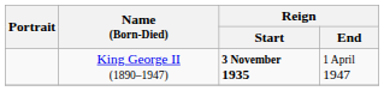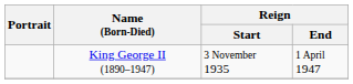King George II (1890–1947) | Reign / Start: bold -> normal
